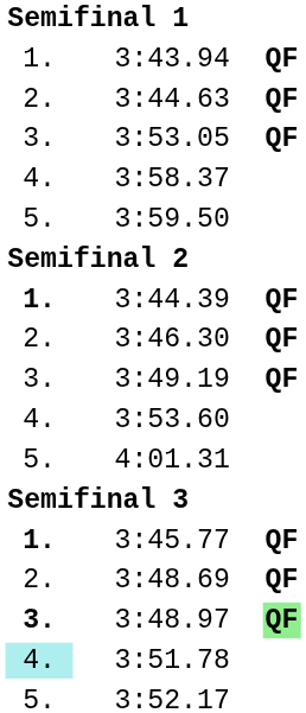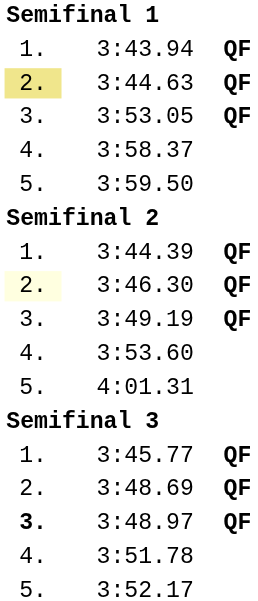3:44.63 | column 1: no background -> khaki background
3:44.39 | column 1: bold -> normal
3:46.30 | column 1: no background -> lightyellow background
3:45.77 | column 1: bold -> normal
3:48.97 | column 3: lightgreen background -> no background
3:51.78 | column 1: paleturquoise background -> no background
